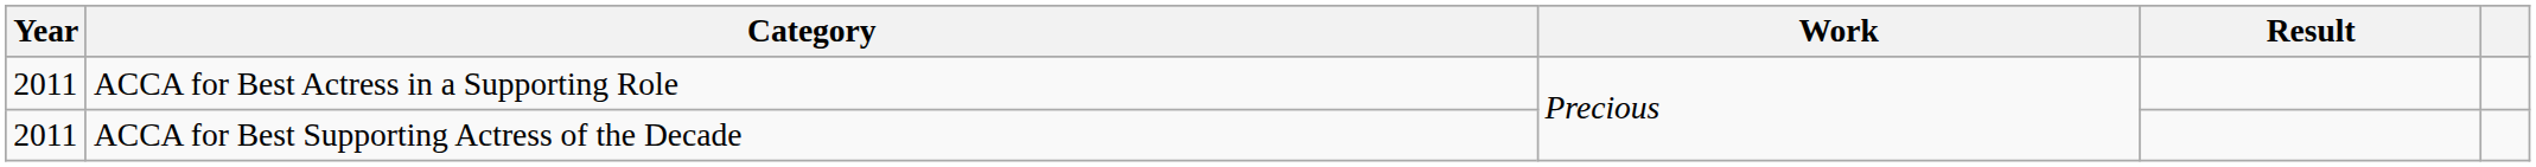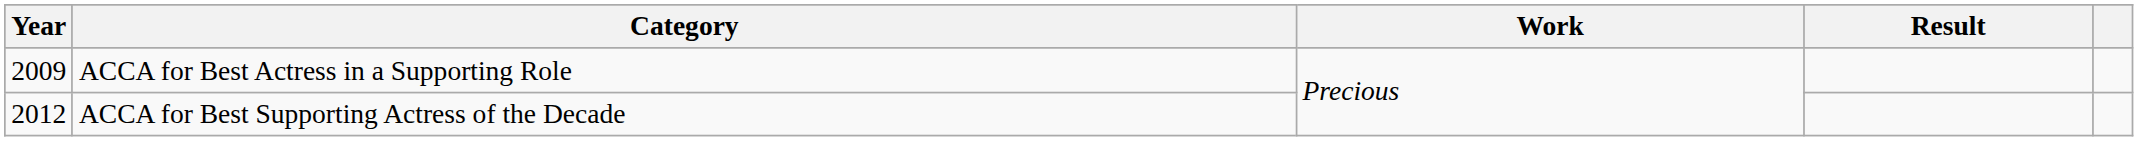ACCA for Best Actress in a Supporting Role | Year: 2011 -> 2009
ACCA for Best Supporting Actress of the Decade | Year: 2011 -> 2012
